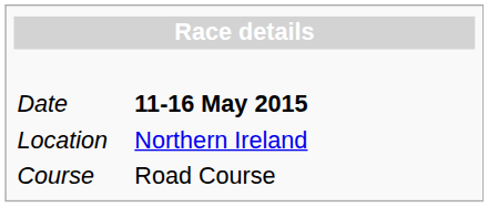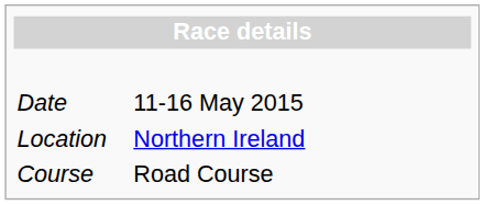Date | column 2: bold -> normal
